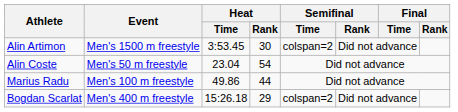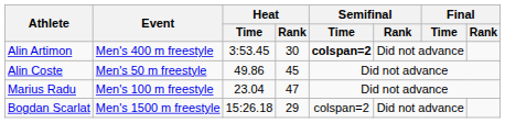Alin Artimon | Event: Men's 1500 m freestyle -> Men's 400 m freestyle
Alin Artimon | Semifinal / Time: normal -> bold
Alin Coste | Heat / Time: 23.04 -> 49.86
Alin Coste | Heat / Rank: 54 -> 45
Marius Radu | Heat / Time: 49.86 -> 23.04
Marius Radu | Heat / Rank: 44 -> 47
Bogdan Scarlat | Event: Men's 400 m freestyle -> Men's 1500 m freestyle
